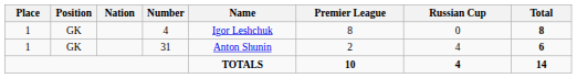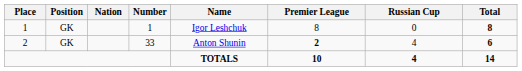row 2 | Number: 4 -> 1
row 3 | Place: 1 -> 2
row 3 | Number: 31 -> 33
row 3 | Premier League: normal -> bold
